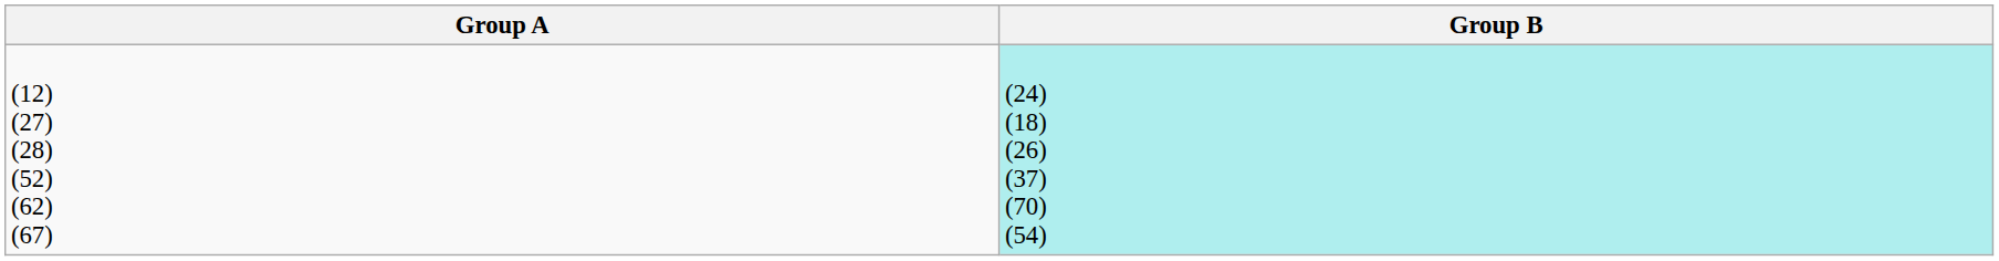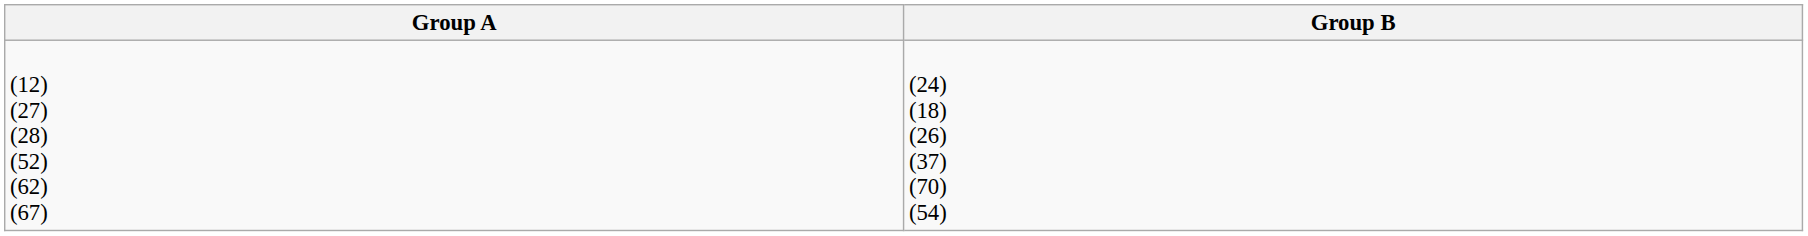(12) (27) (28) (52) (62) (67) | Group B: paleturquoise background -> no background
